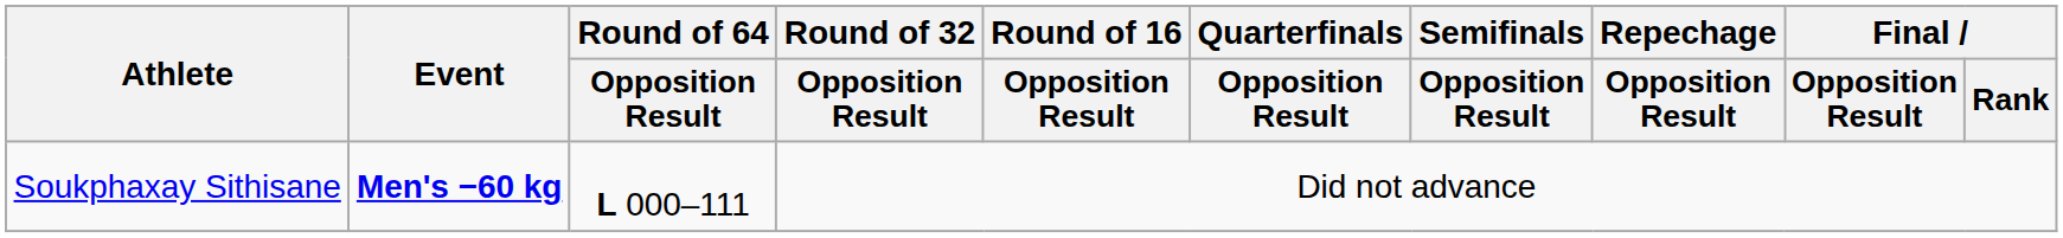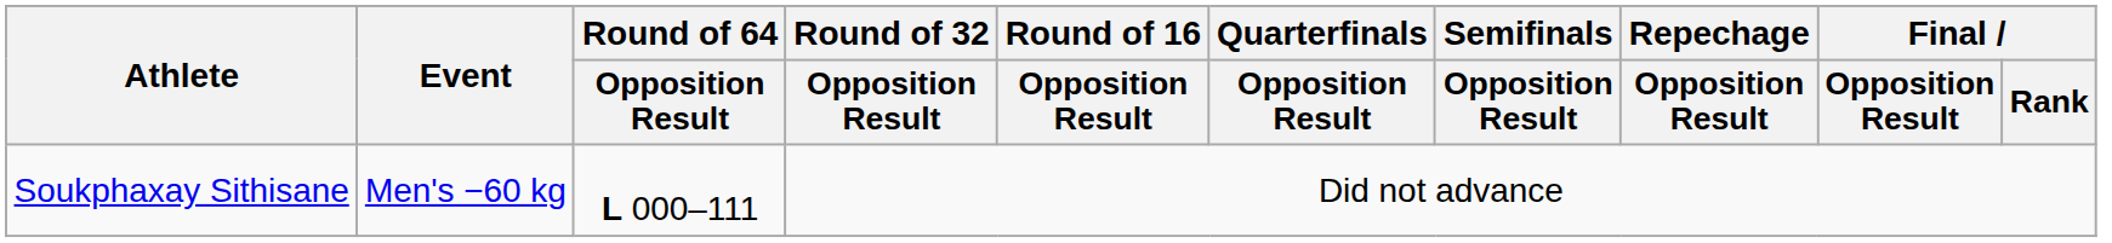Soukphaxay Sithisane | Event: bold -> normal
